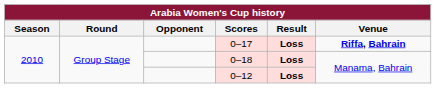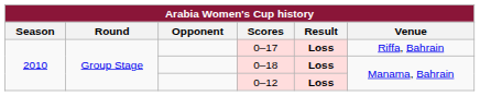0–17 | Venue: bold -> normal
